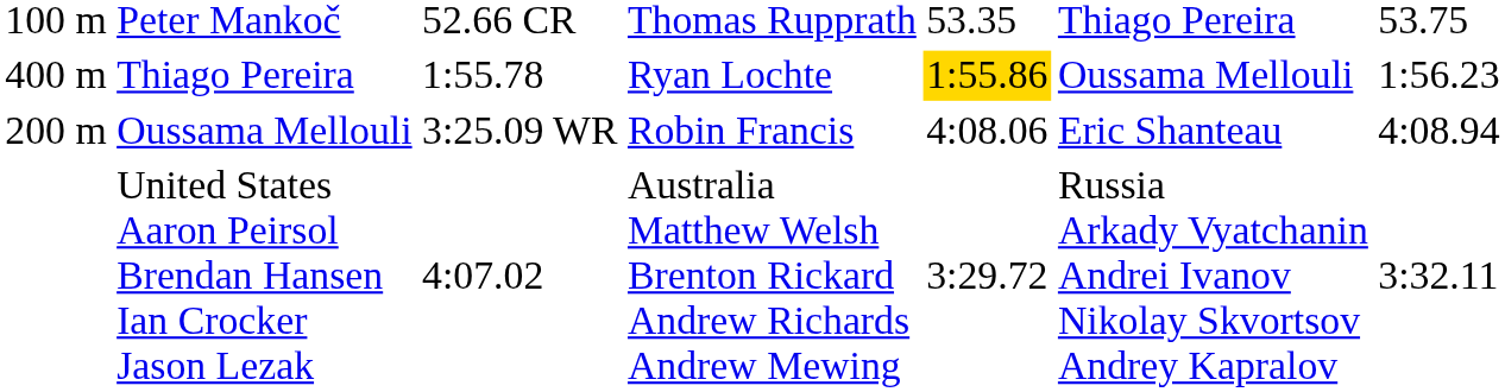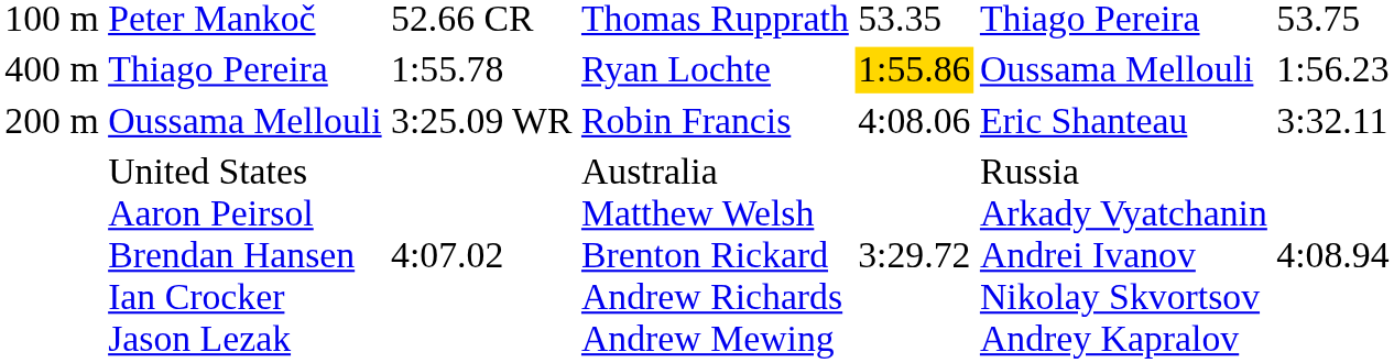row 3 | column 7: 4:08.94 -> 3:32.11
row 4 | column 7: 3:32.11 -> 4:08.94
